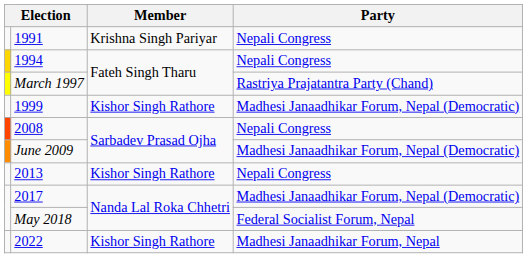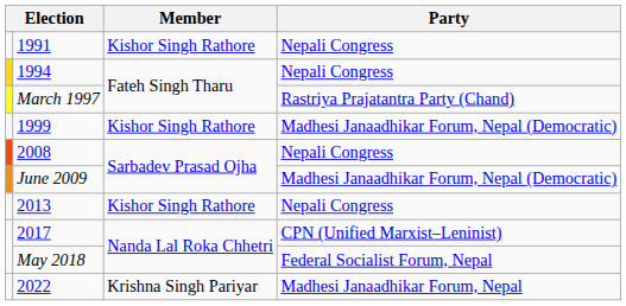1991 | Member: Krishna Singh Pariyar -> Kishor Singh Rathore
2017 | Party: Madhesi Janaadhikar Forum, Nepal (Democratic) -> CPN (Unified Marxist–Leninist)
2022 | Member: Kishor Singh Rathore -> Krishna Singh Pariyar
